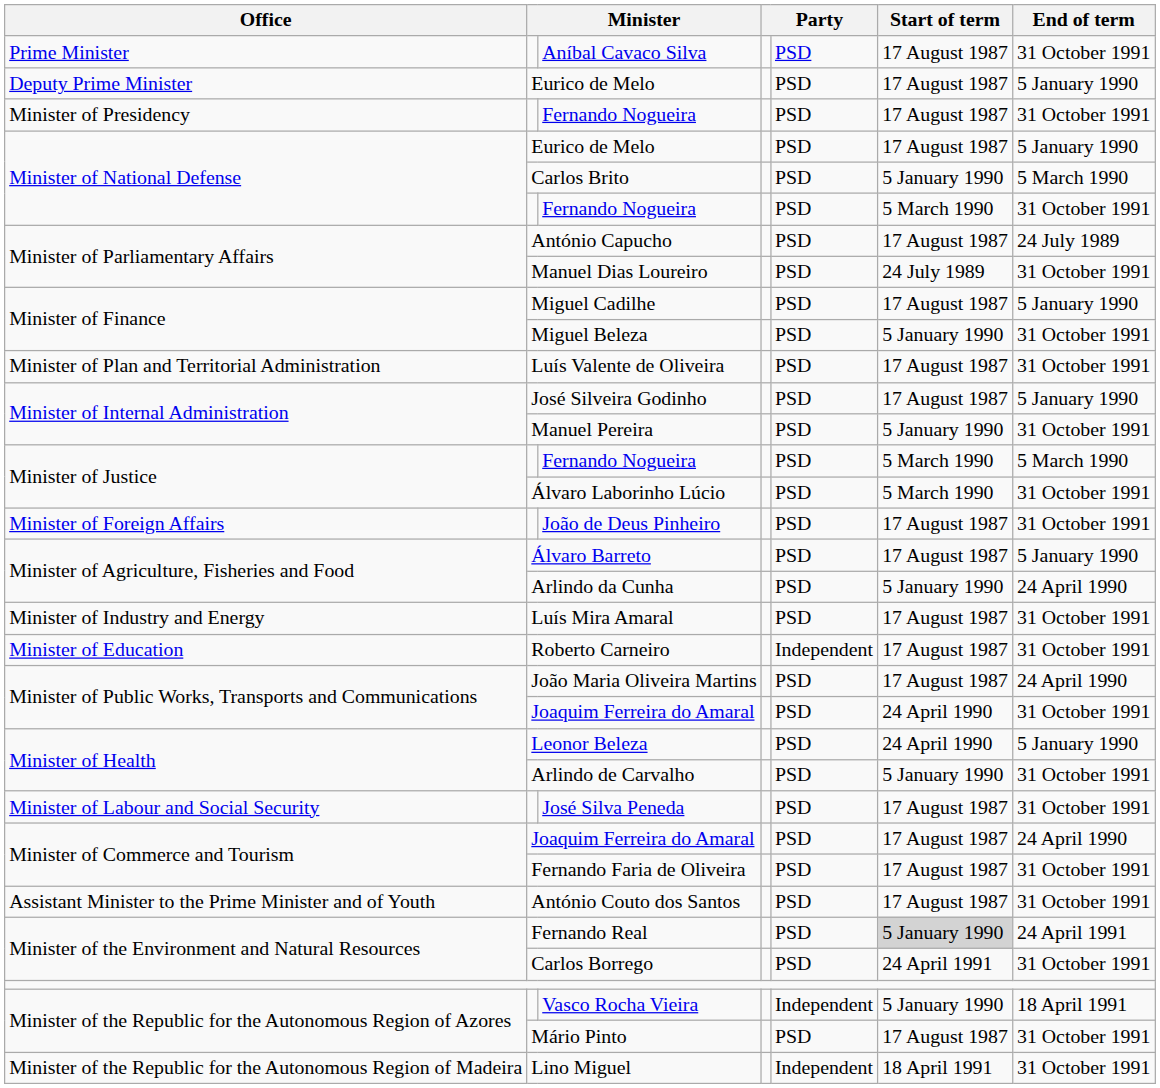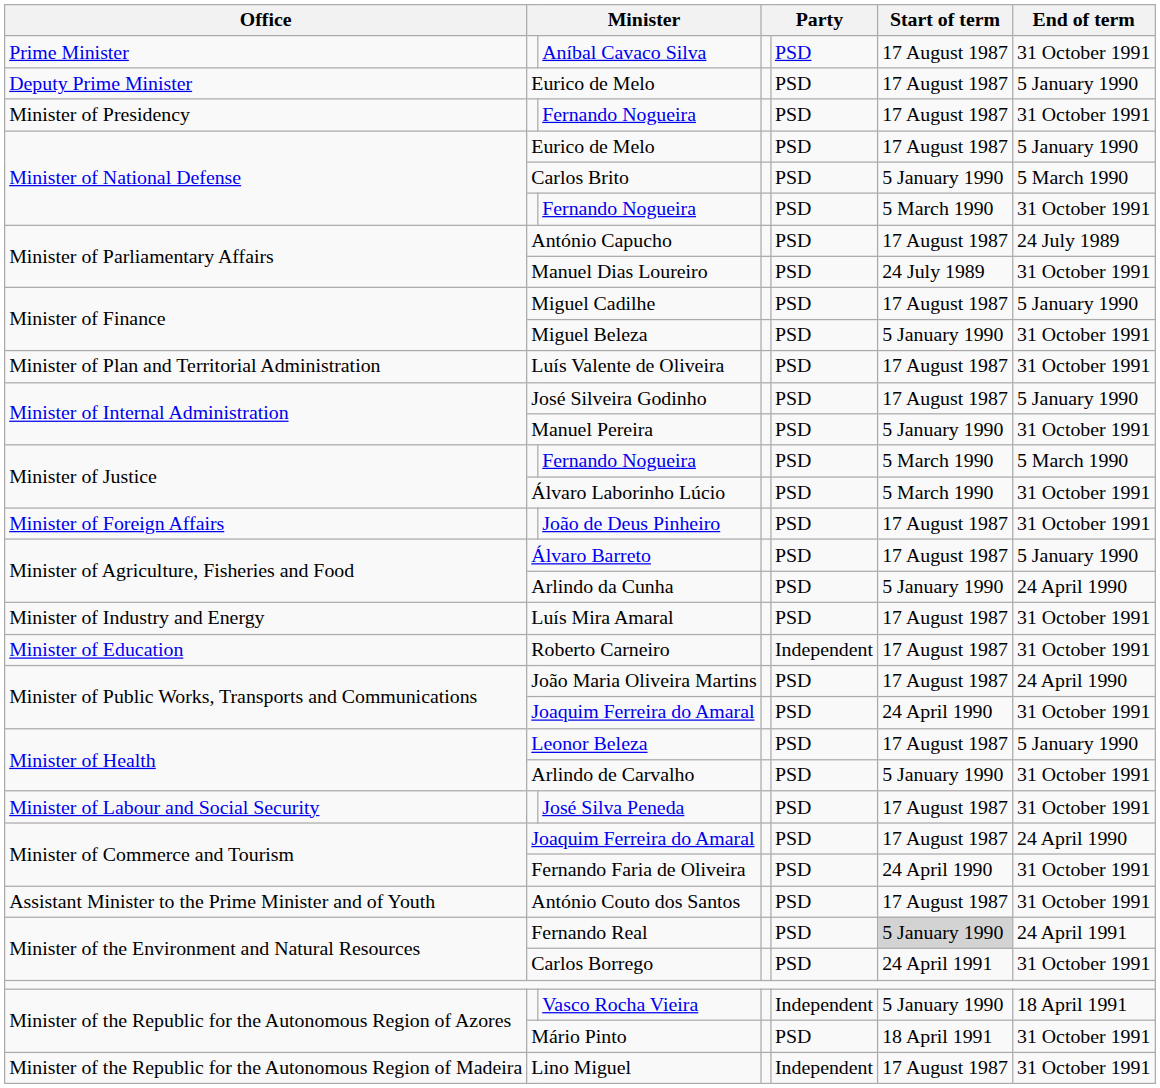Leonor Beleza | Start of term: 24 April 1990 -> 17 August 1987
Fernando Faria de Oliveira | Start of term: 17 August 1987 -> 24 April 1990
Mário Pinto | Start of term: 17 August 1987 -> 18 April 1991
Lino Miguel | Start of term: 18 April 1991 -> 17 August 1987
